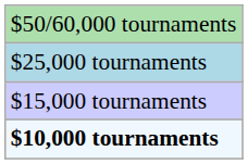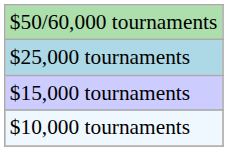row 4 | column 1: bold -> normal
